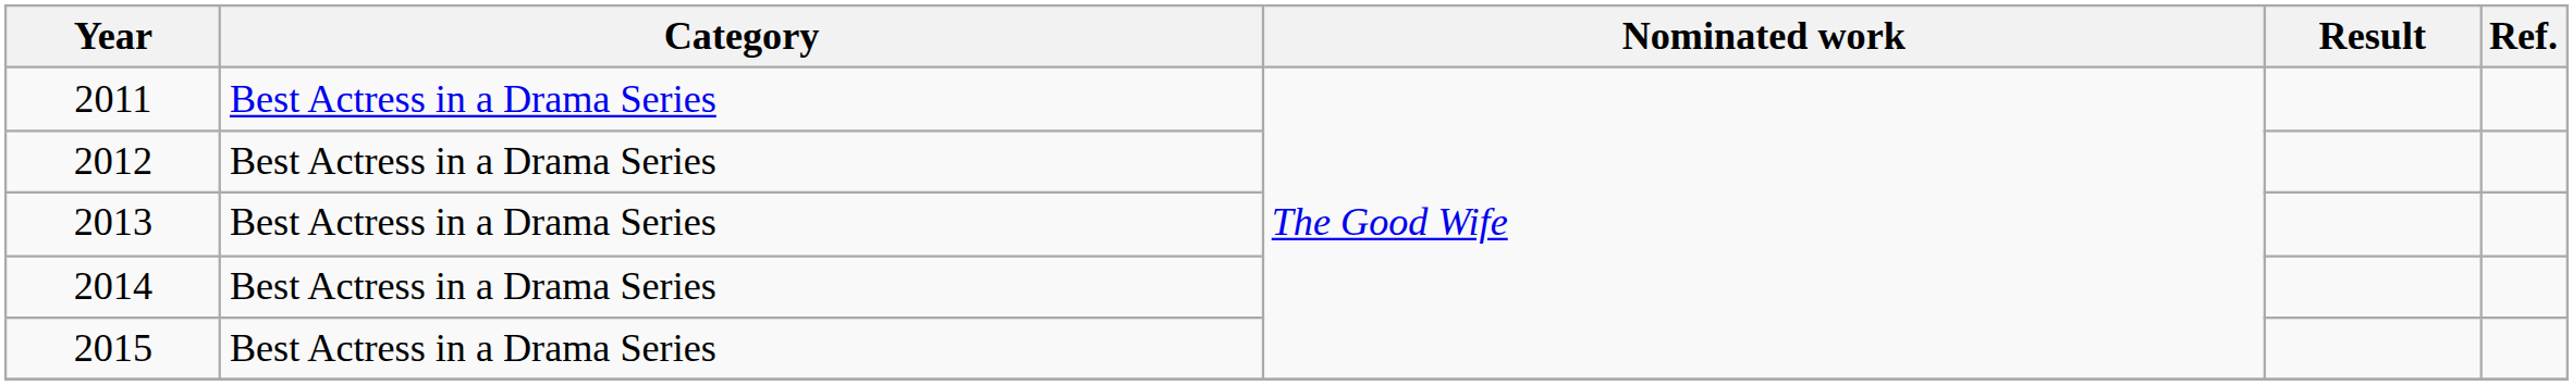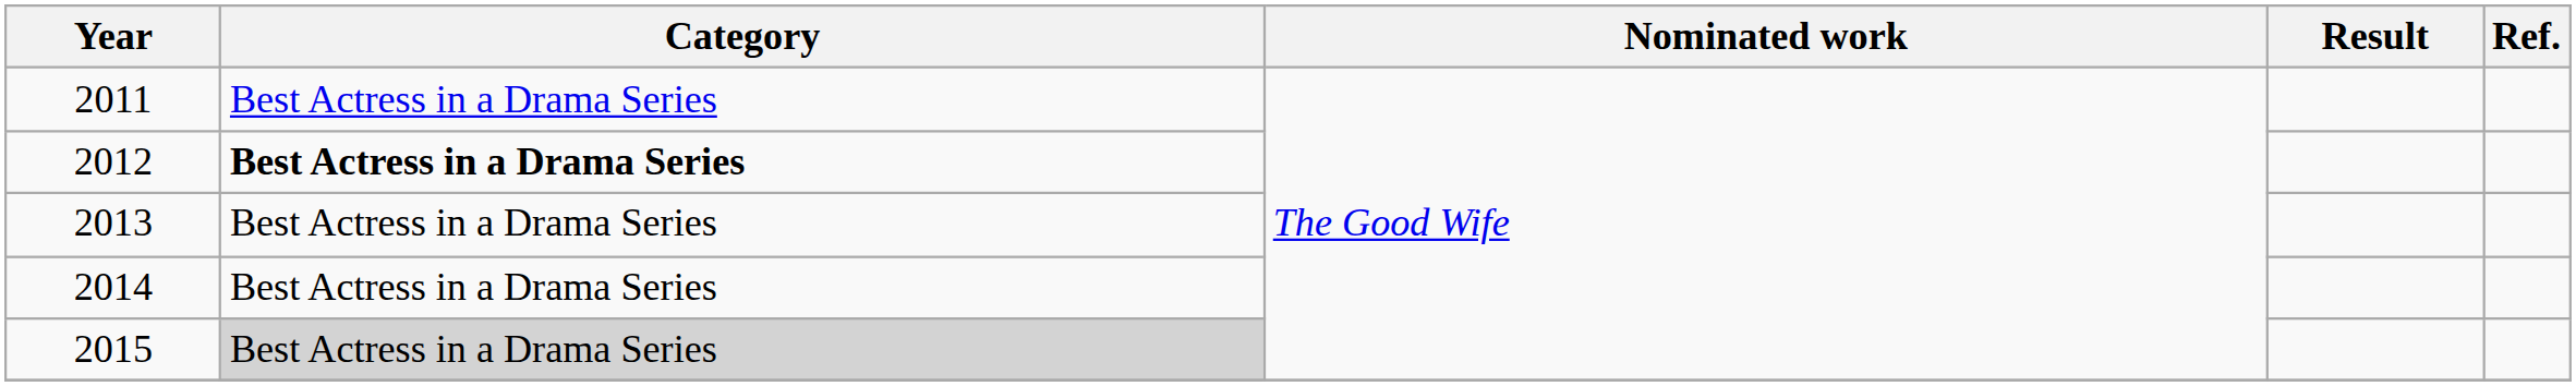2012 | Category: normal -> bold
2015 | Category: no background -> lightgrey background
